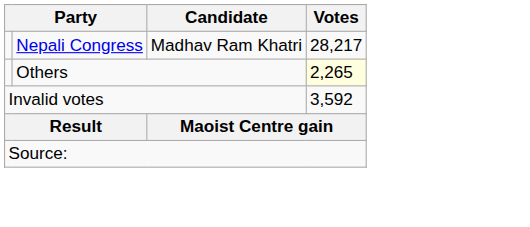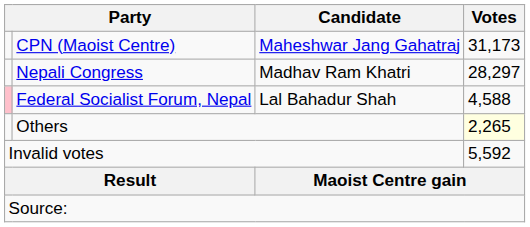+ row: CPN (Maoist Centre) | Maheshwar Jang Gahatraj | 31,173
Nepali Congress | Votes: 28,217 -> 28,297
+ row: Federal Socialist Forum, Nepal | Lal Bahadur Shah | 4,588
Invalid votes | Votes: 3,592 -> 5,592
